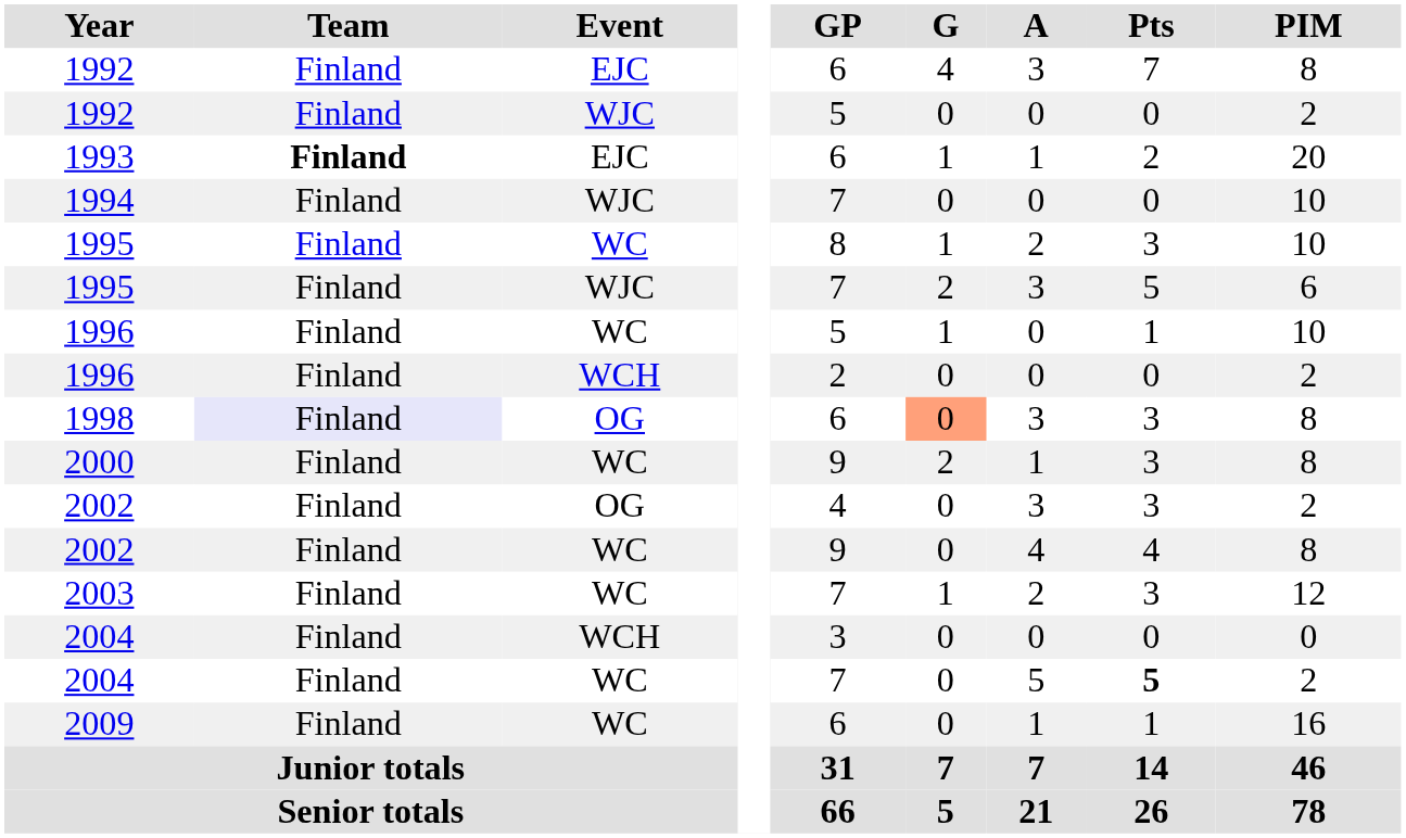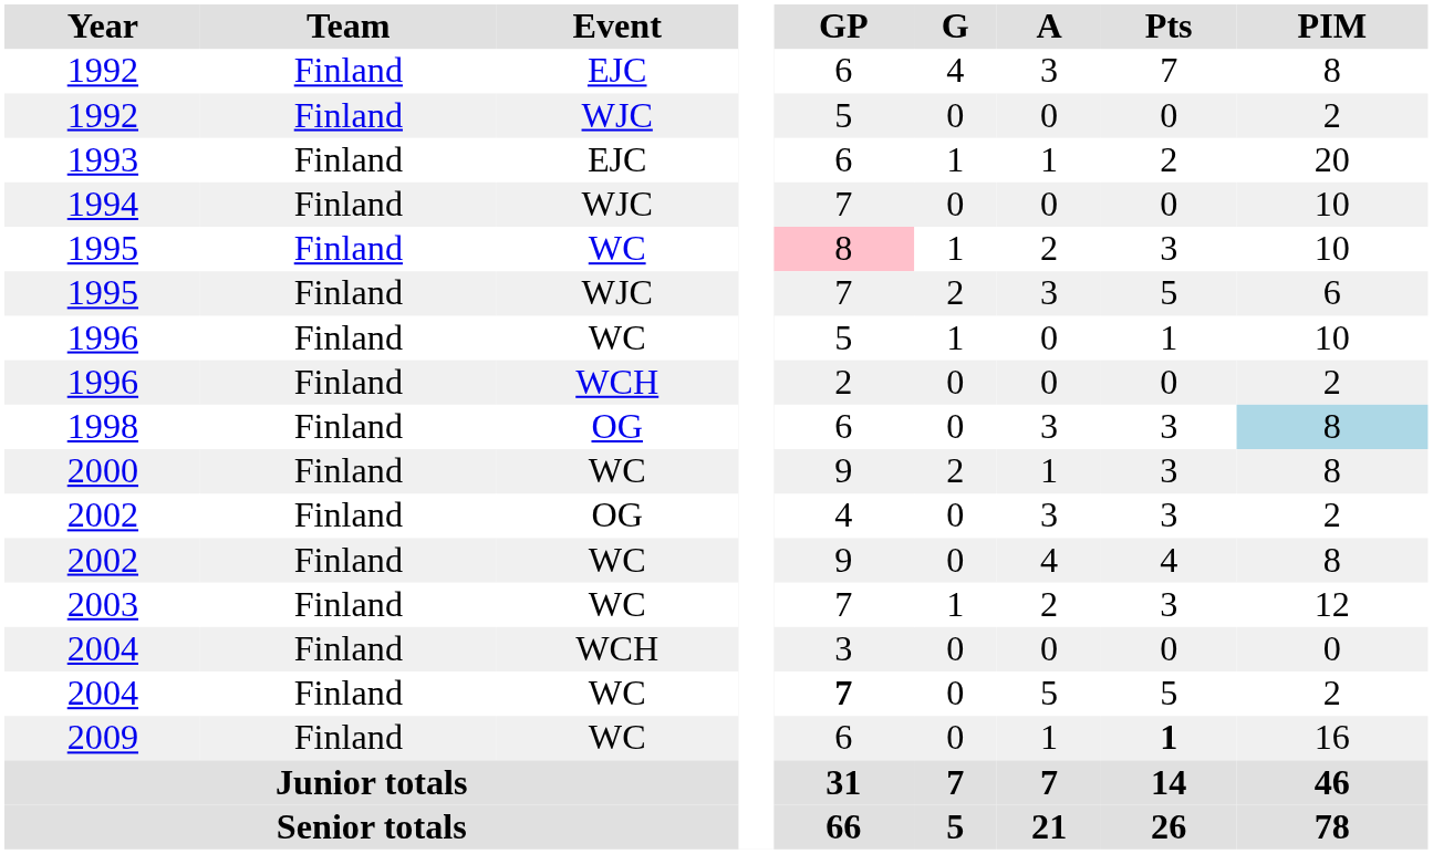1993 | Team: bold -> normal
1995 / WC | GP: no background -> pink background
1998 | Team: lavender background -> no background
1998 | G: lightsalmon background -> no background
1998 | PIM: no background -> lightblue background
2004 / WC | GP: normal -> bold
2004 / WC | Pts: bold -> normal
2009 | Pts: normal -> bold
